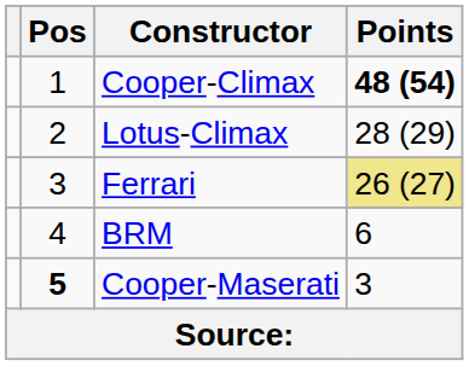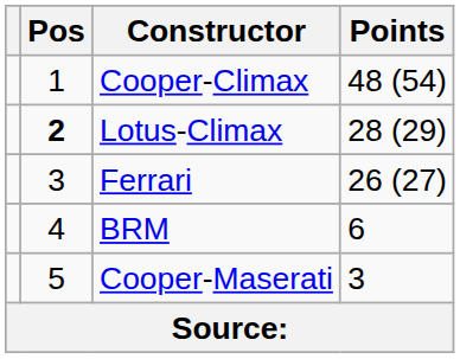Cooper-Climax | Points: bold -> normal
Lotus-Climax | Pos: normal -> bold
Ferrari | Points: khaki background -> no background
Cooper-Maserati | Pos: bold -> normal
